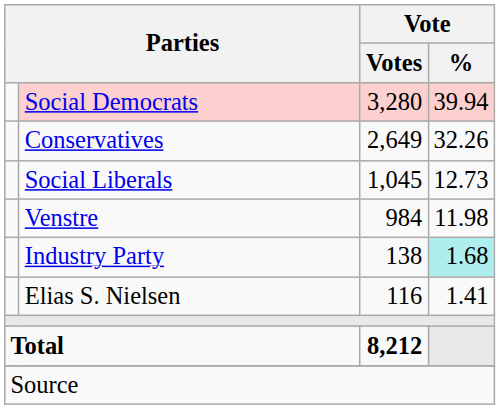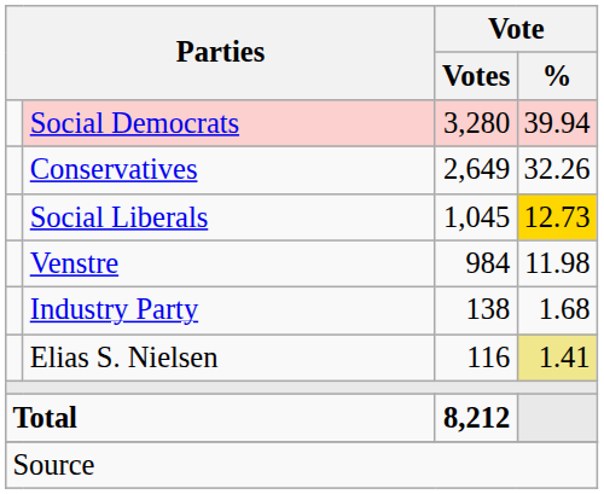Social Liberals | Vote / %: no background -> gold background
Industry Party | Vote / %: paleturquoise background -> no background
Elias S. Nielsen | Vote / %: no background -> khaki background
